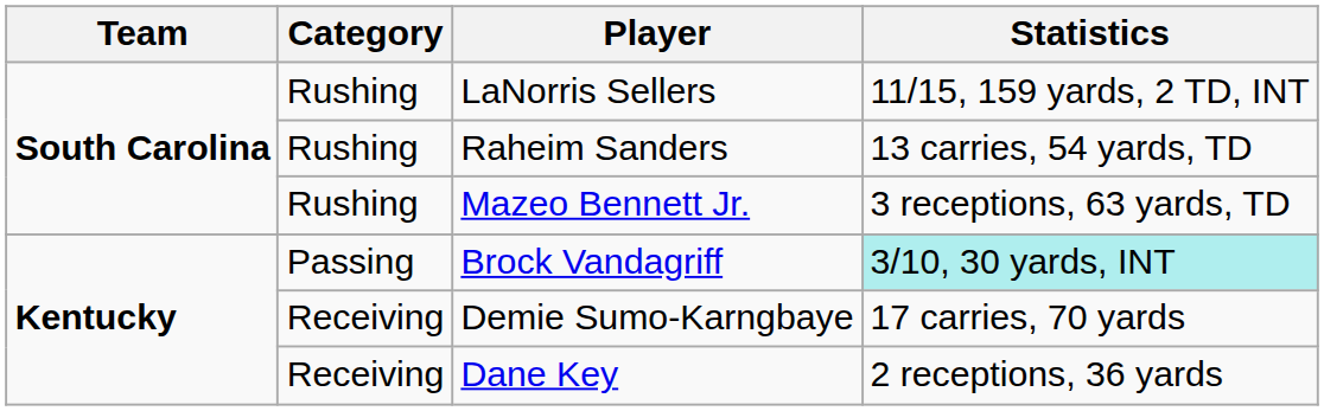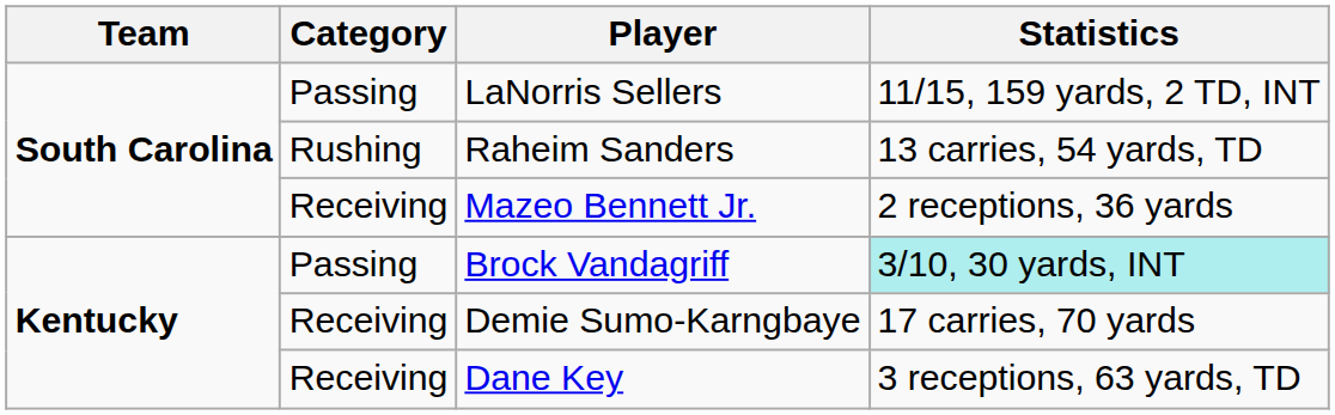LaNorris Sellers | Category: Rushing -> Passing
Mazeo Bennett Jr. | Category: Rushing -> Receiving
Mazeo Bennett Jr. | Statistics: 3 receptions, 63 yards, TD -> 2 receptions, 36 yards
Dane Key | Statistics: 2 receptions, 36 yards -> 3 receptions, 63 yards, TD
